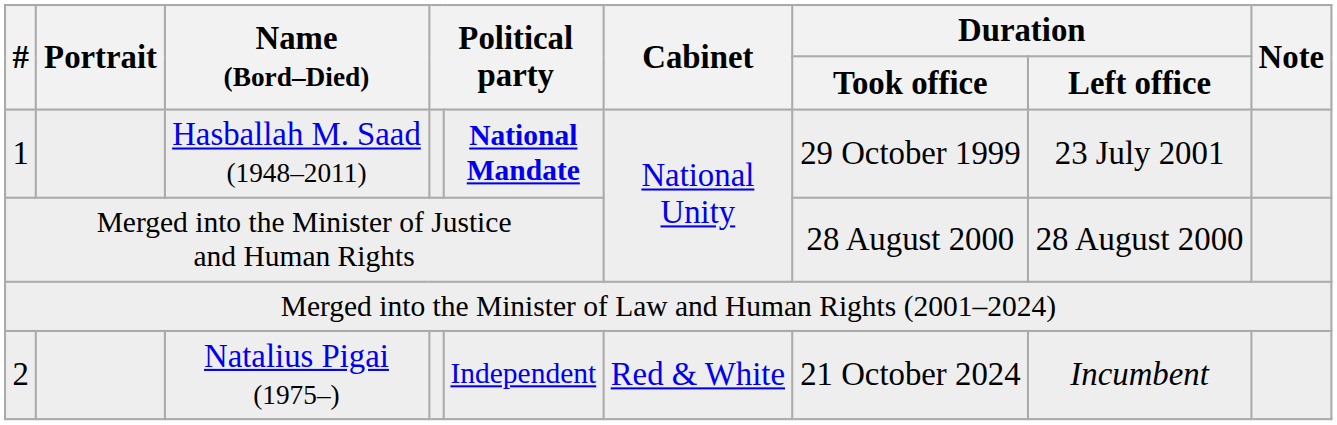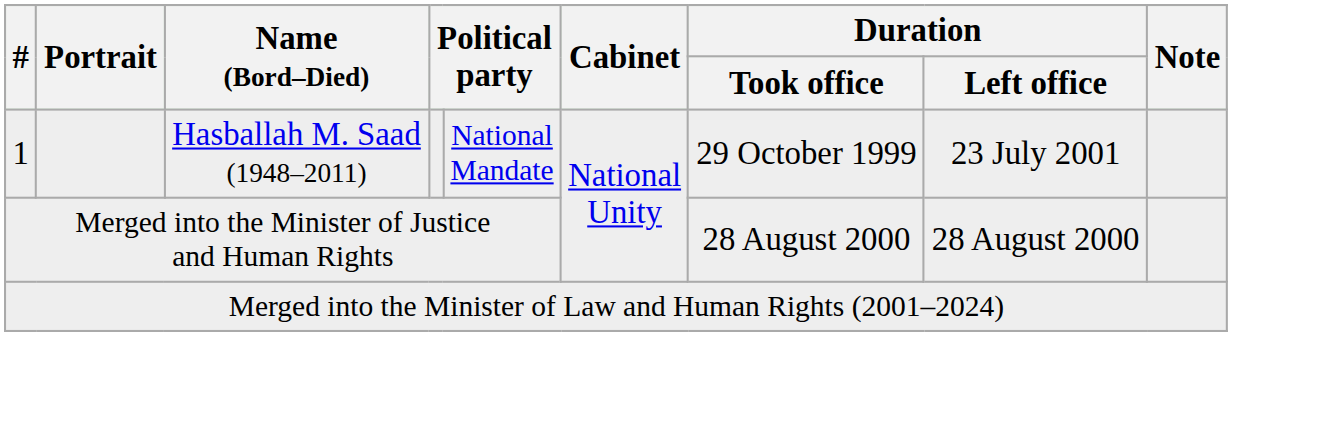1 | column 5: bold -> normal
- row: 2 | Natalius Pigai (1975–) | Independent | Red & White | 21 October 2024 | Incumbent
